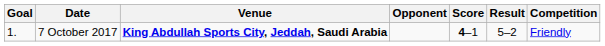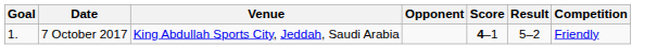7 October 2017 | Venue: bold -> normal
